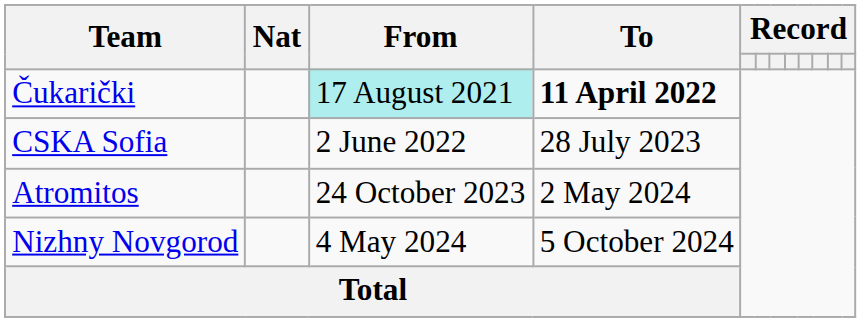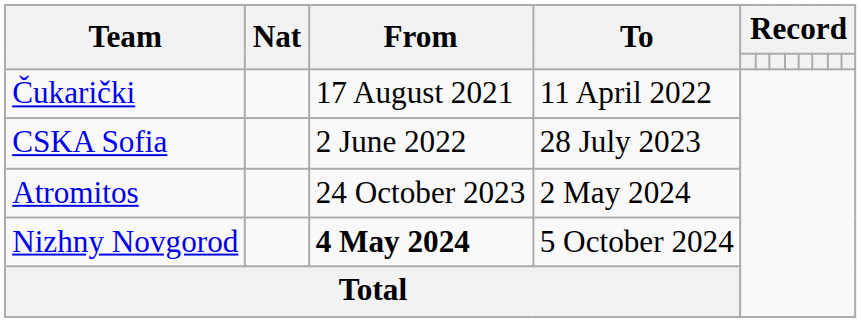Čukarički | From: paleturquoise background -> no background
Čukarički | To: bold -> normal
Nizhny Novgorod | From: normal -> bold
